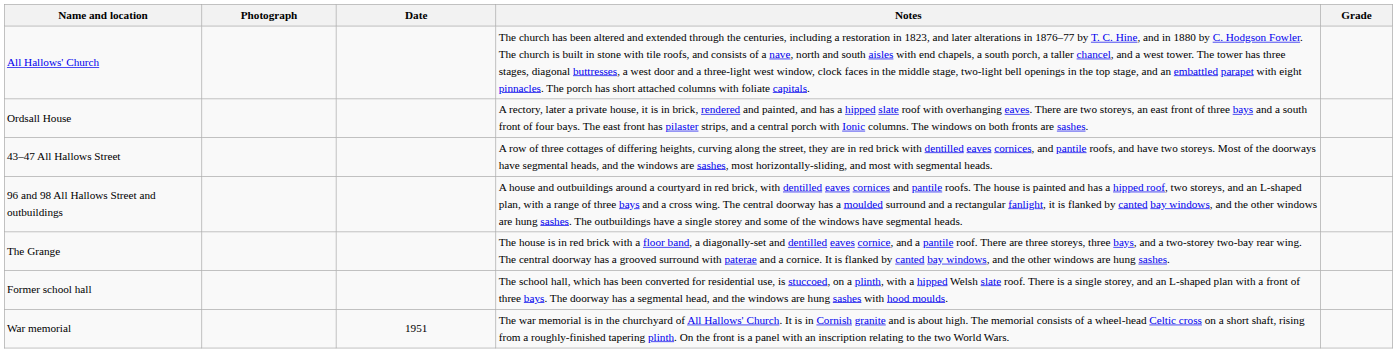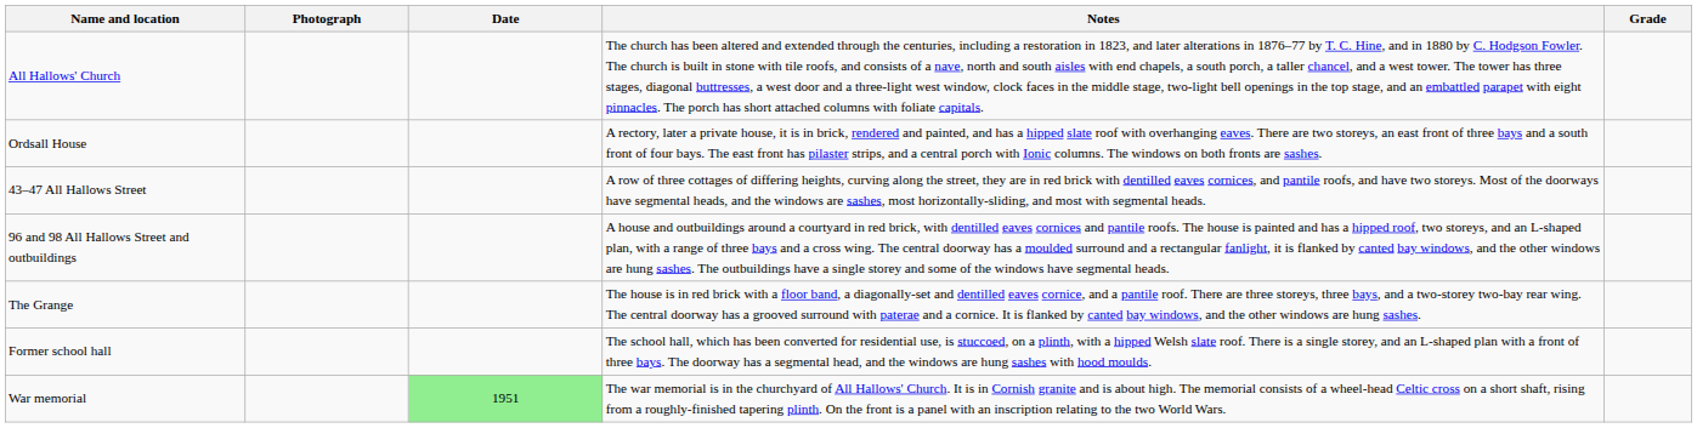War memorial | Date: no background -> lightgreen background
